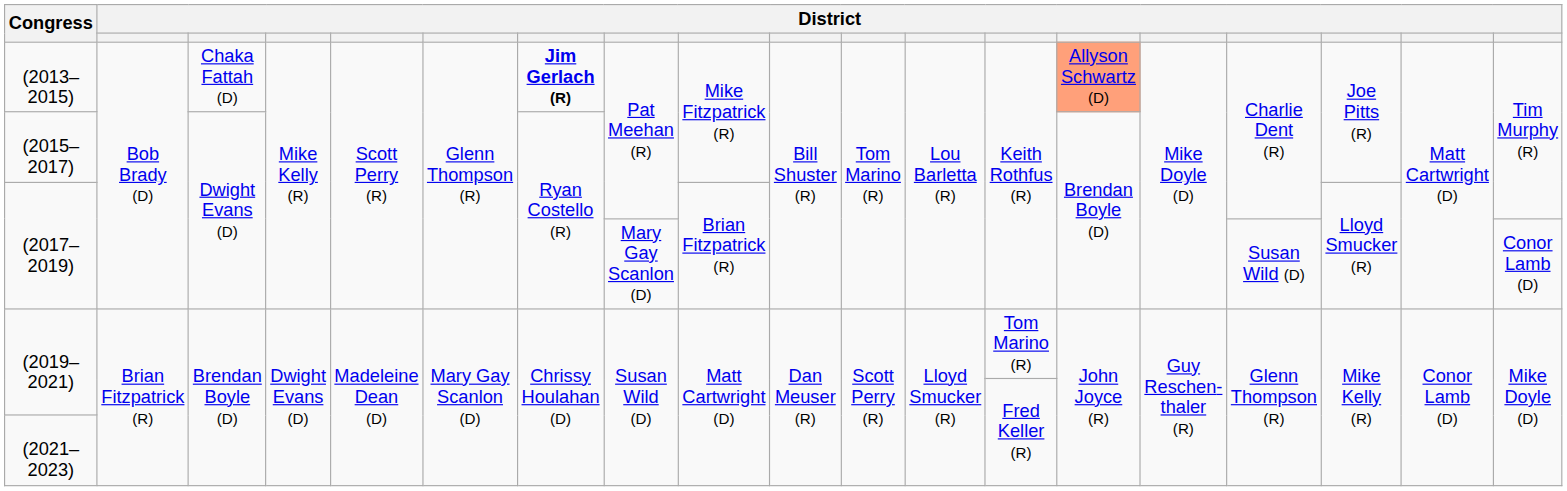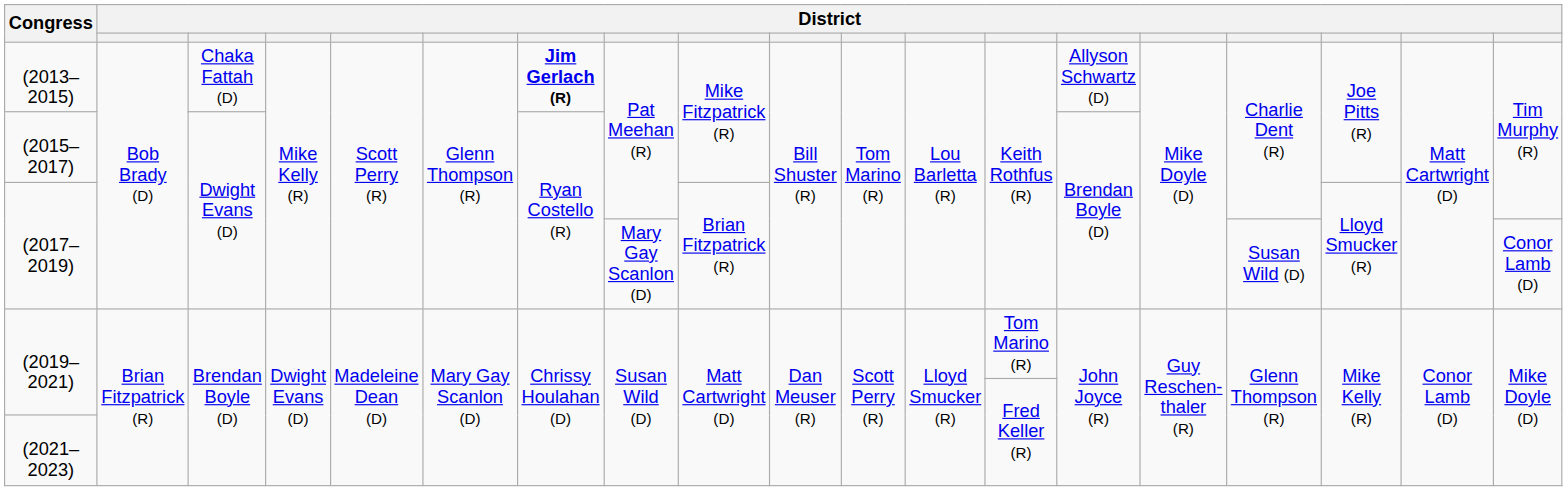(2013–2015) | column 14: lightsalmon background -> no background
